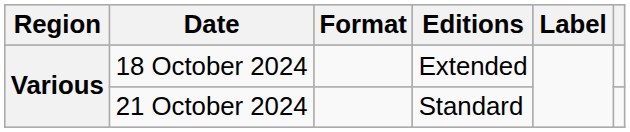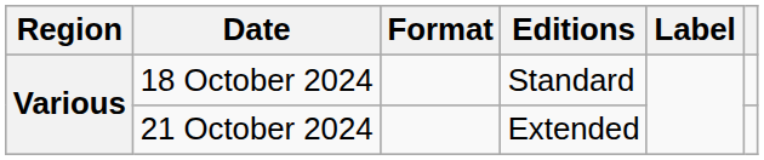18 October 2024 | Editions: Extended -> Standard
21 October 2024 | Editions: Standard -> Extended
